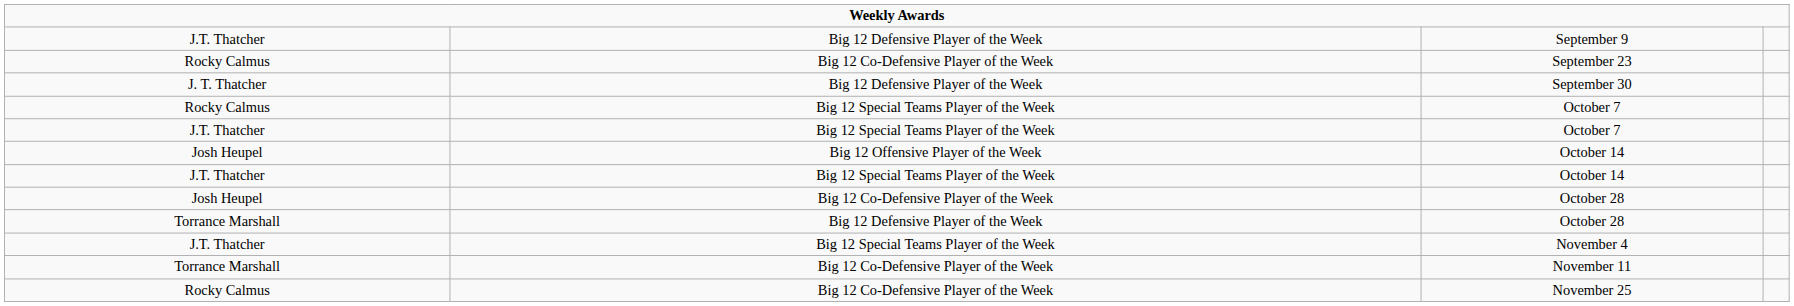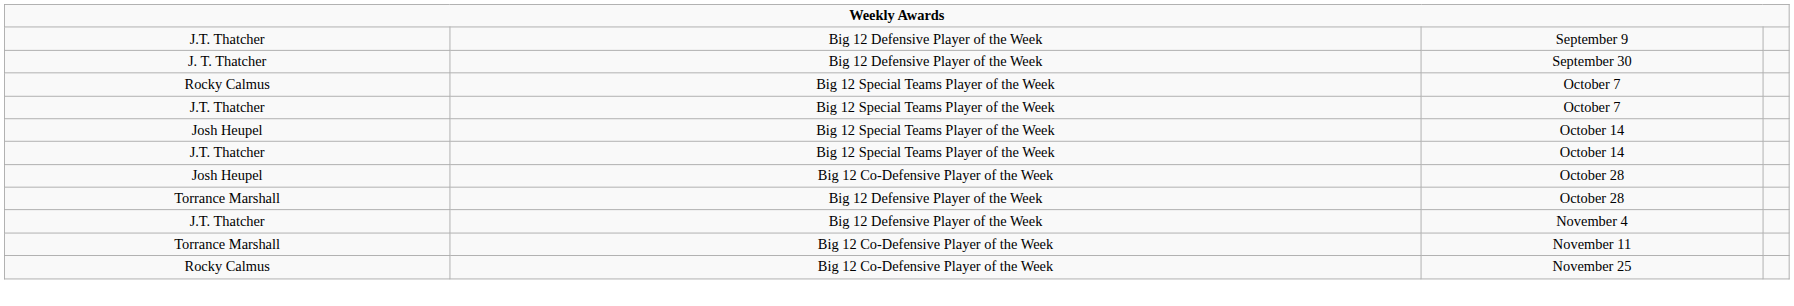- row: Rocky Calmus | Big 12 Co-Defensive Player of the Week | September 23
Josh Heupel / October 14 | column 2: Big 12 Offensive Player of the Week -> Big 12 Special Teams Player of the Week
November 4 | column 2: Big 12 Special Teams Player of the Week -> Big 12 Defensive Player of the Week
